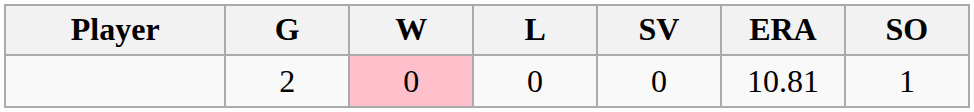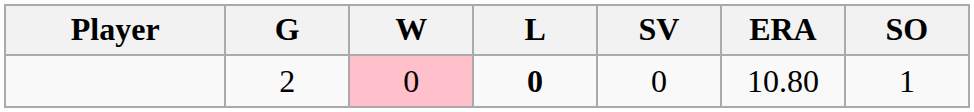row 2 | L: normal -> bold
row 2 | ERA: 10.81 -> 10.80
